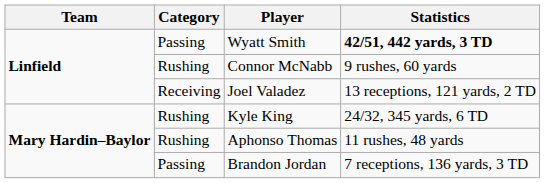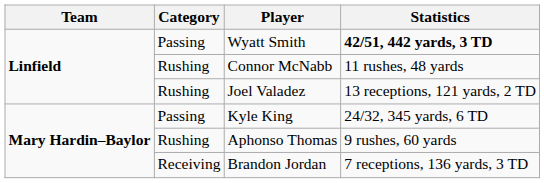Connor McNabb | Statistics: 9 rushes, 60 yards -> 11 rushes, 48 yards
Joel Valadez | Category: Receiving -> Rushing
Kyle King | Category: Rushing -> Passing
Aphonso Thomas | Statistics: 11 rushes, 48 yards -> 9 rushes, 60 yards
Brandon Jordan | Category: Passing -> Receiving
